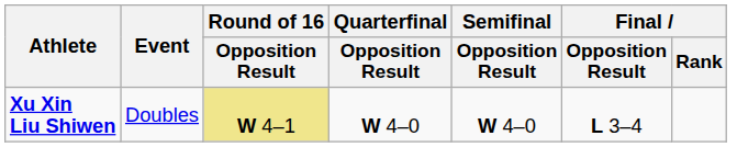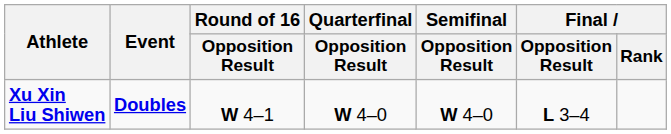Xu Xin Liu Shiwen | Event: normal -> bold
Xu Xin Liu Shiwen | Round of 16 / Opposition Result: khaki background -> no background
